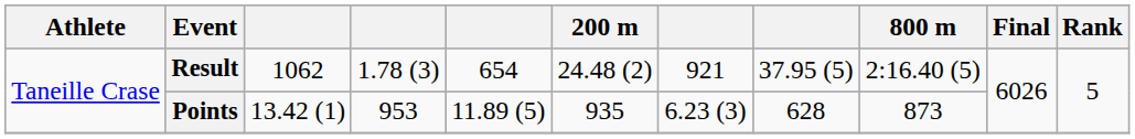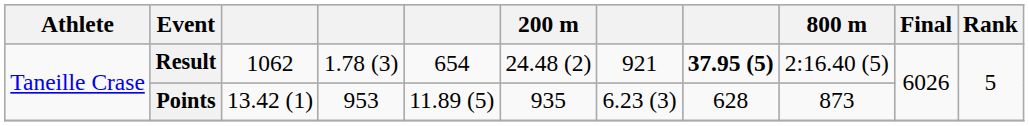Result | column 8: normal -> bold
